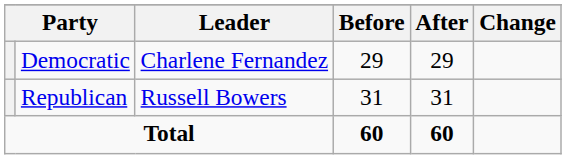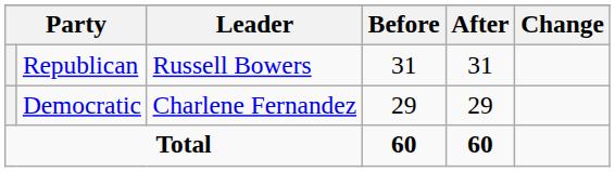rows swapped: Republican <-> Democratic
